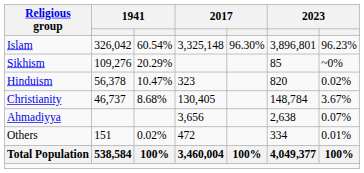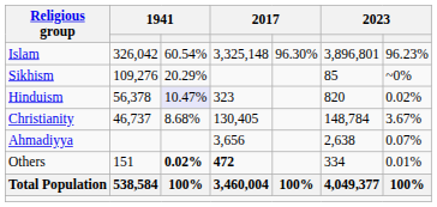Hinduism | column 3: no background -> lavender background
Others | column 3: normal -> bold
Others | column 4: normal -> bold
